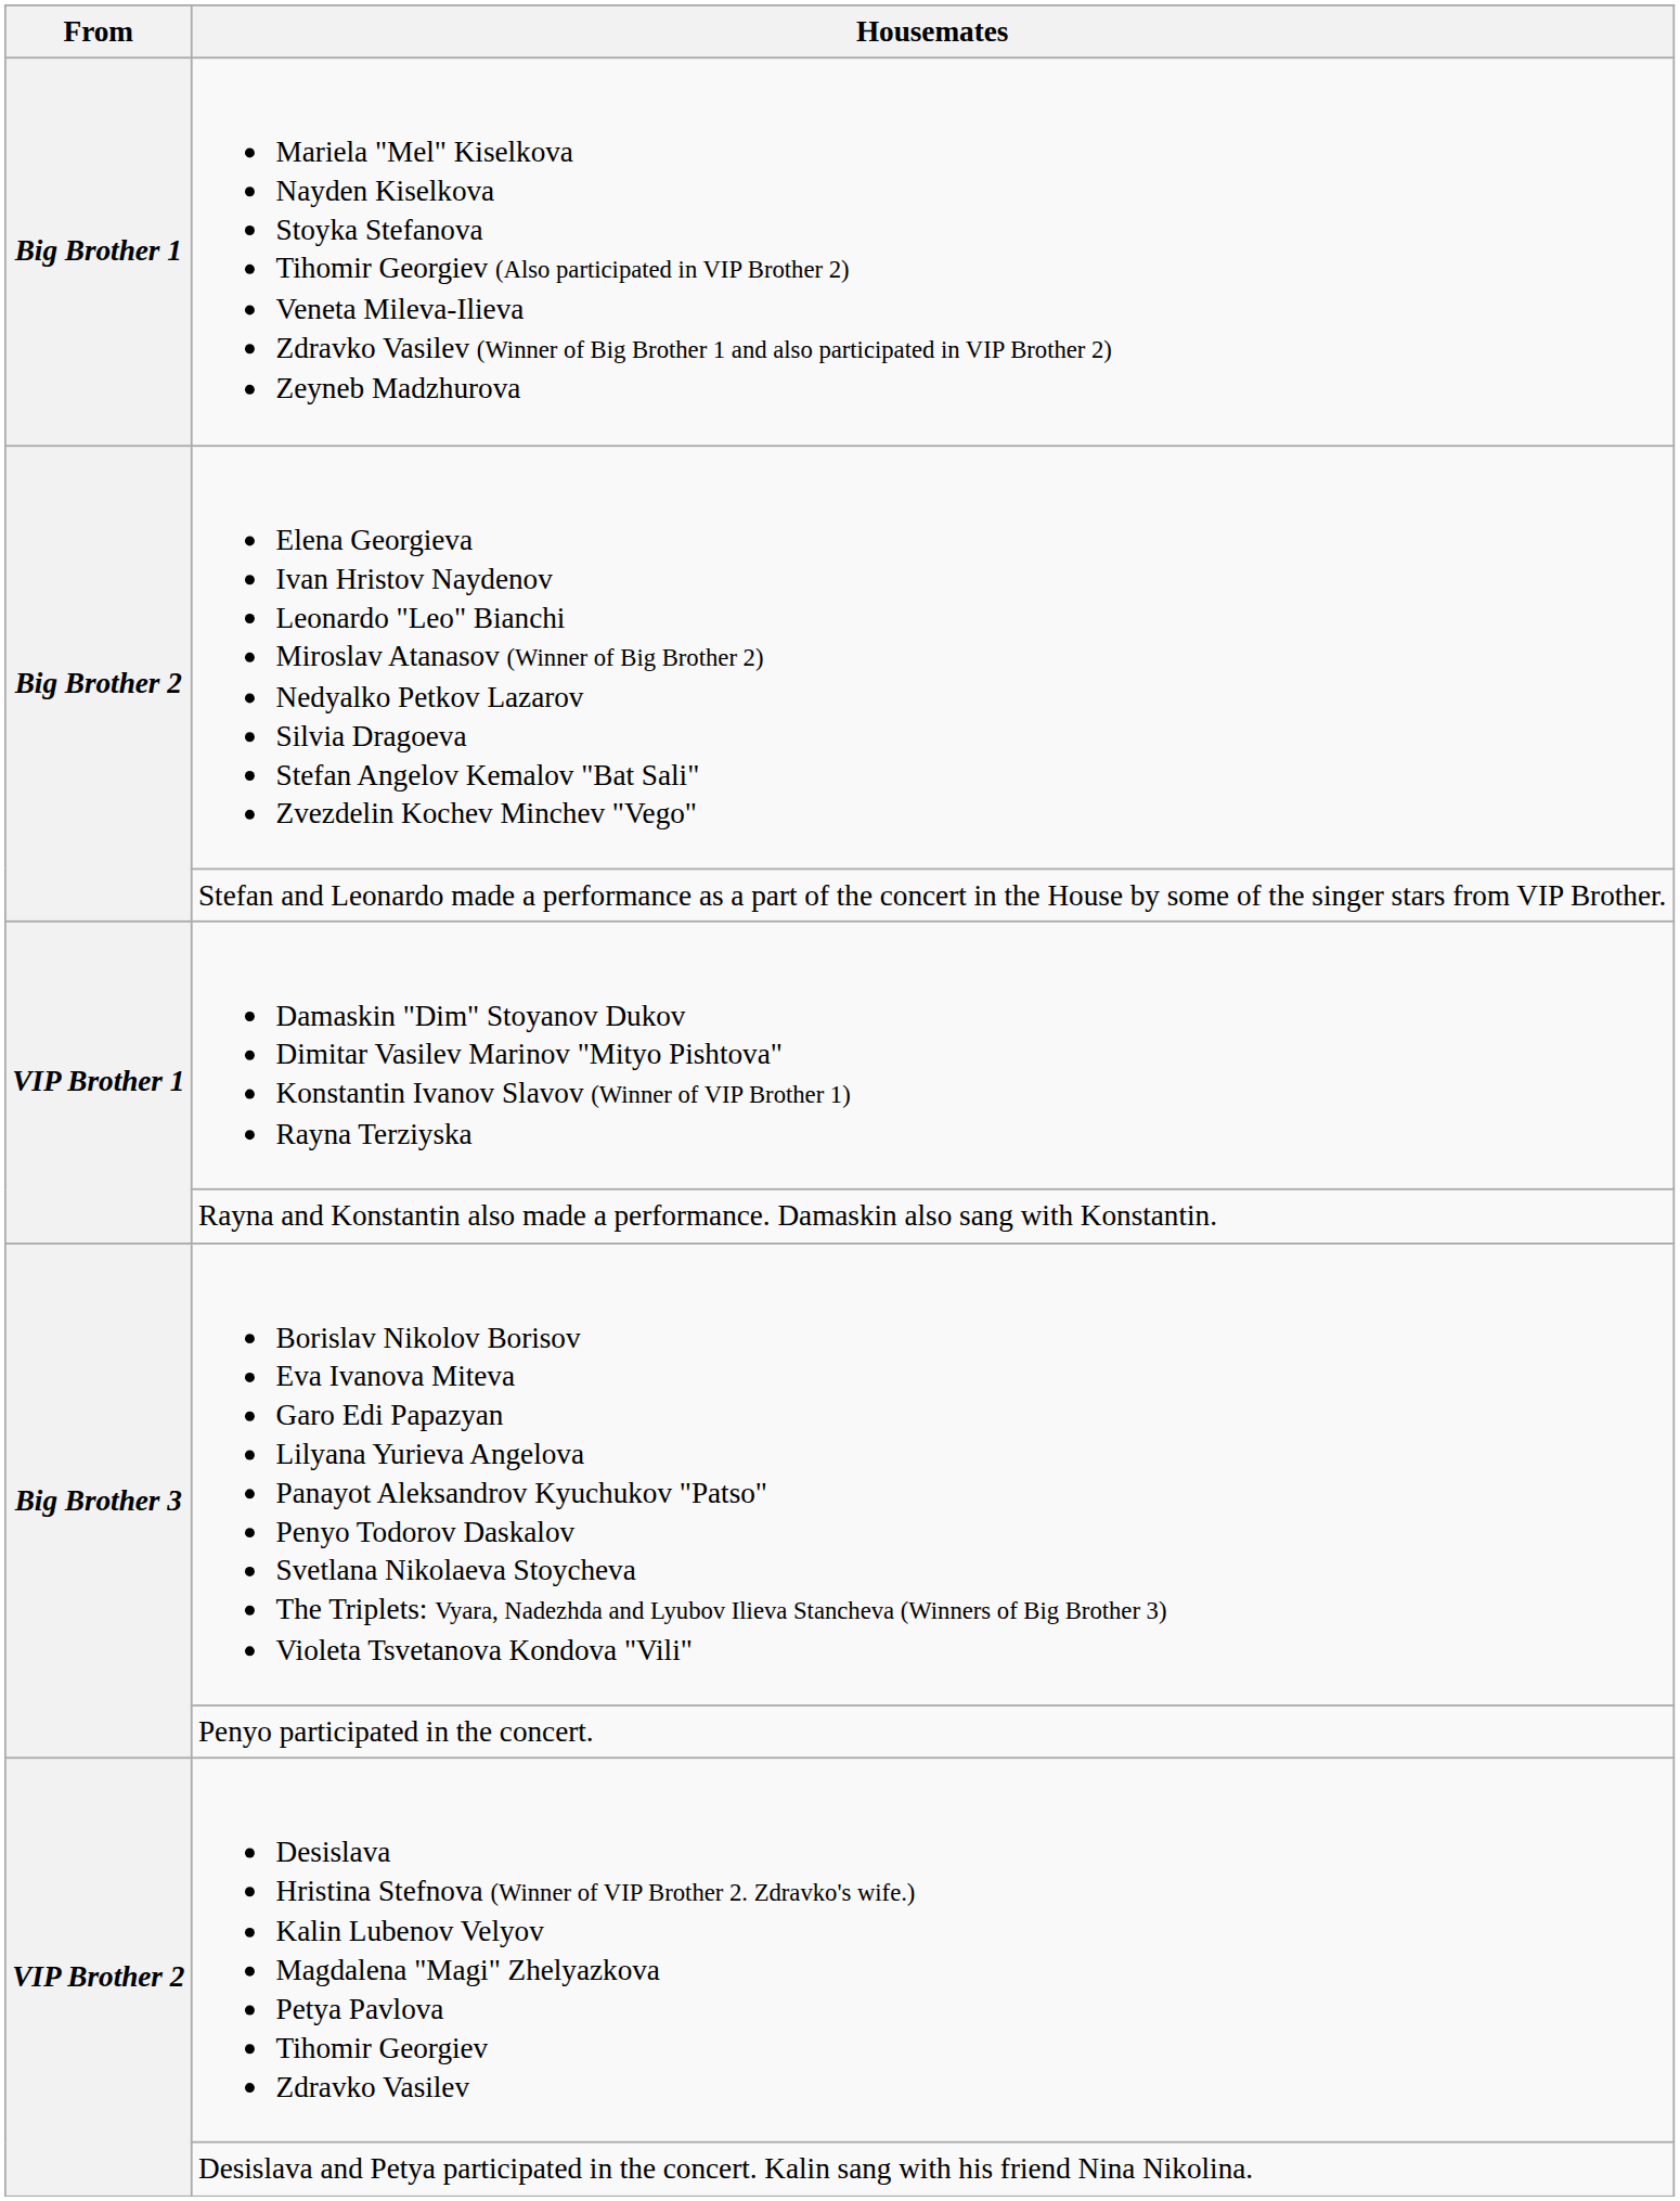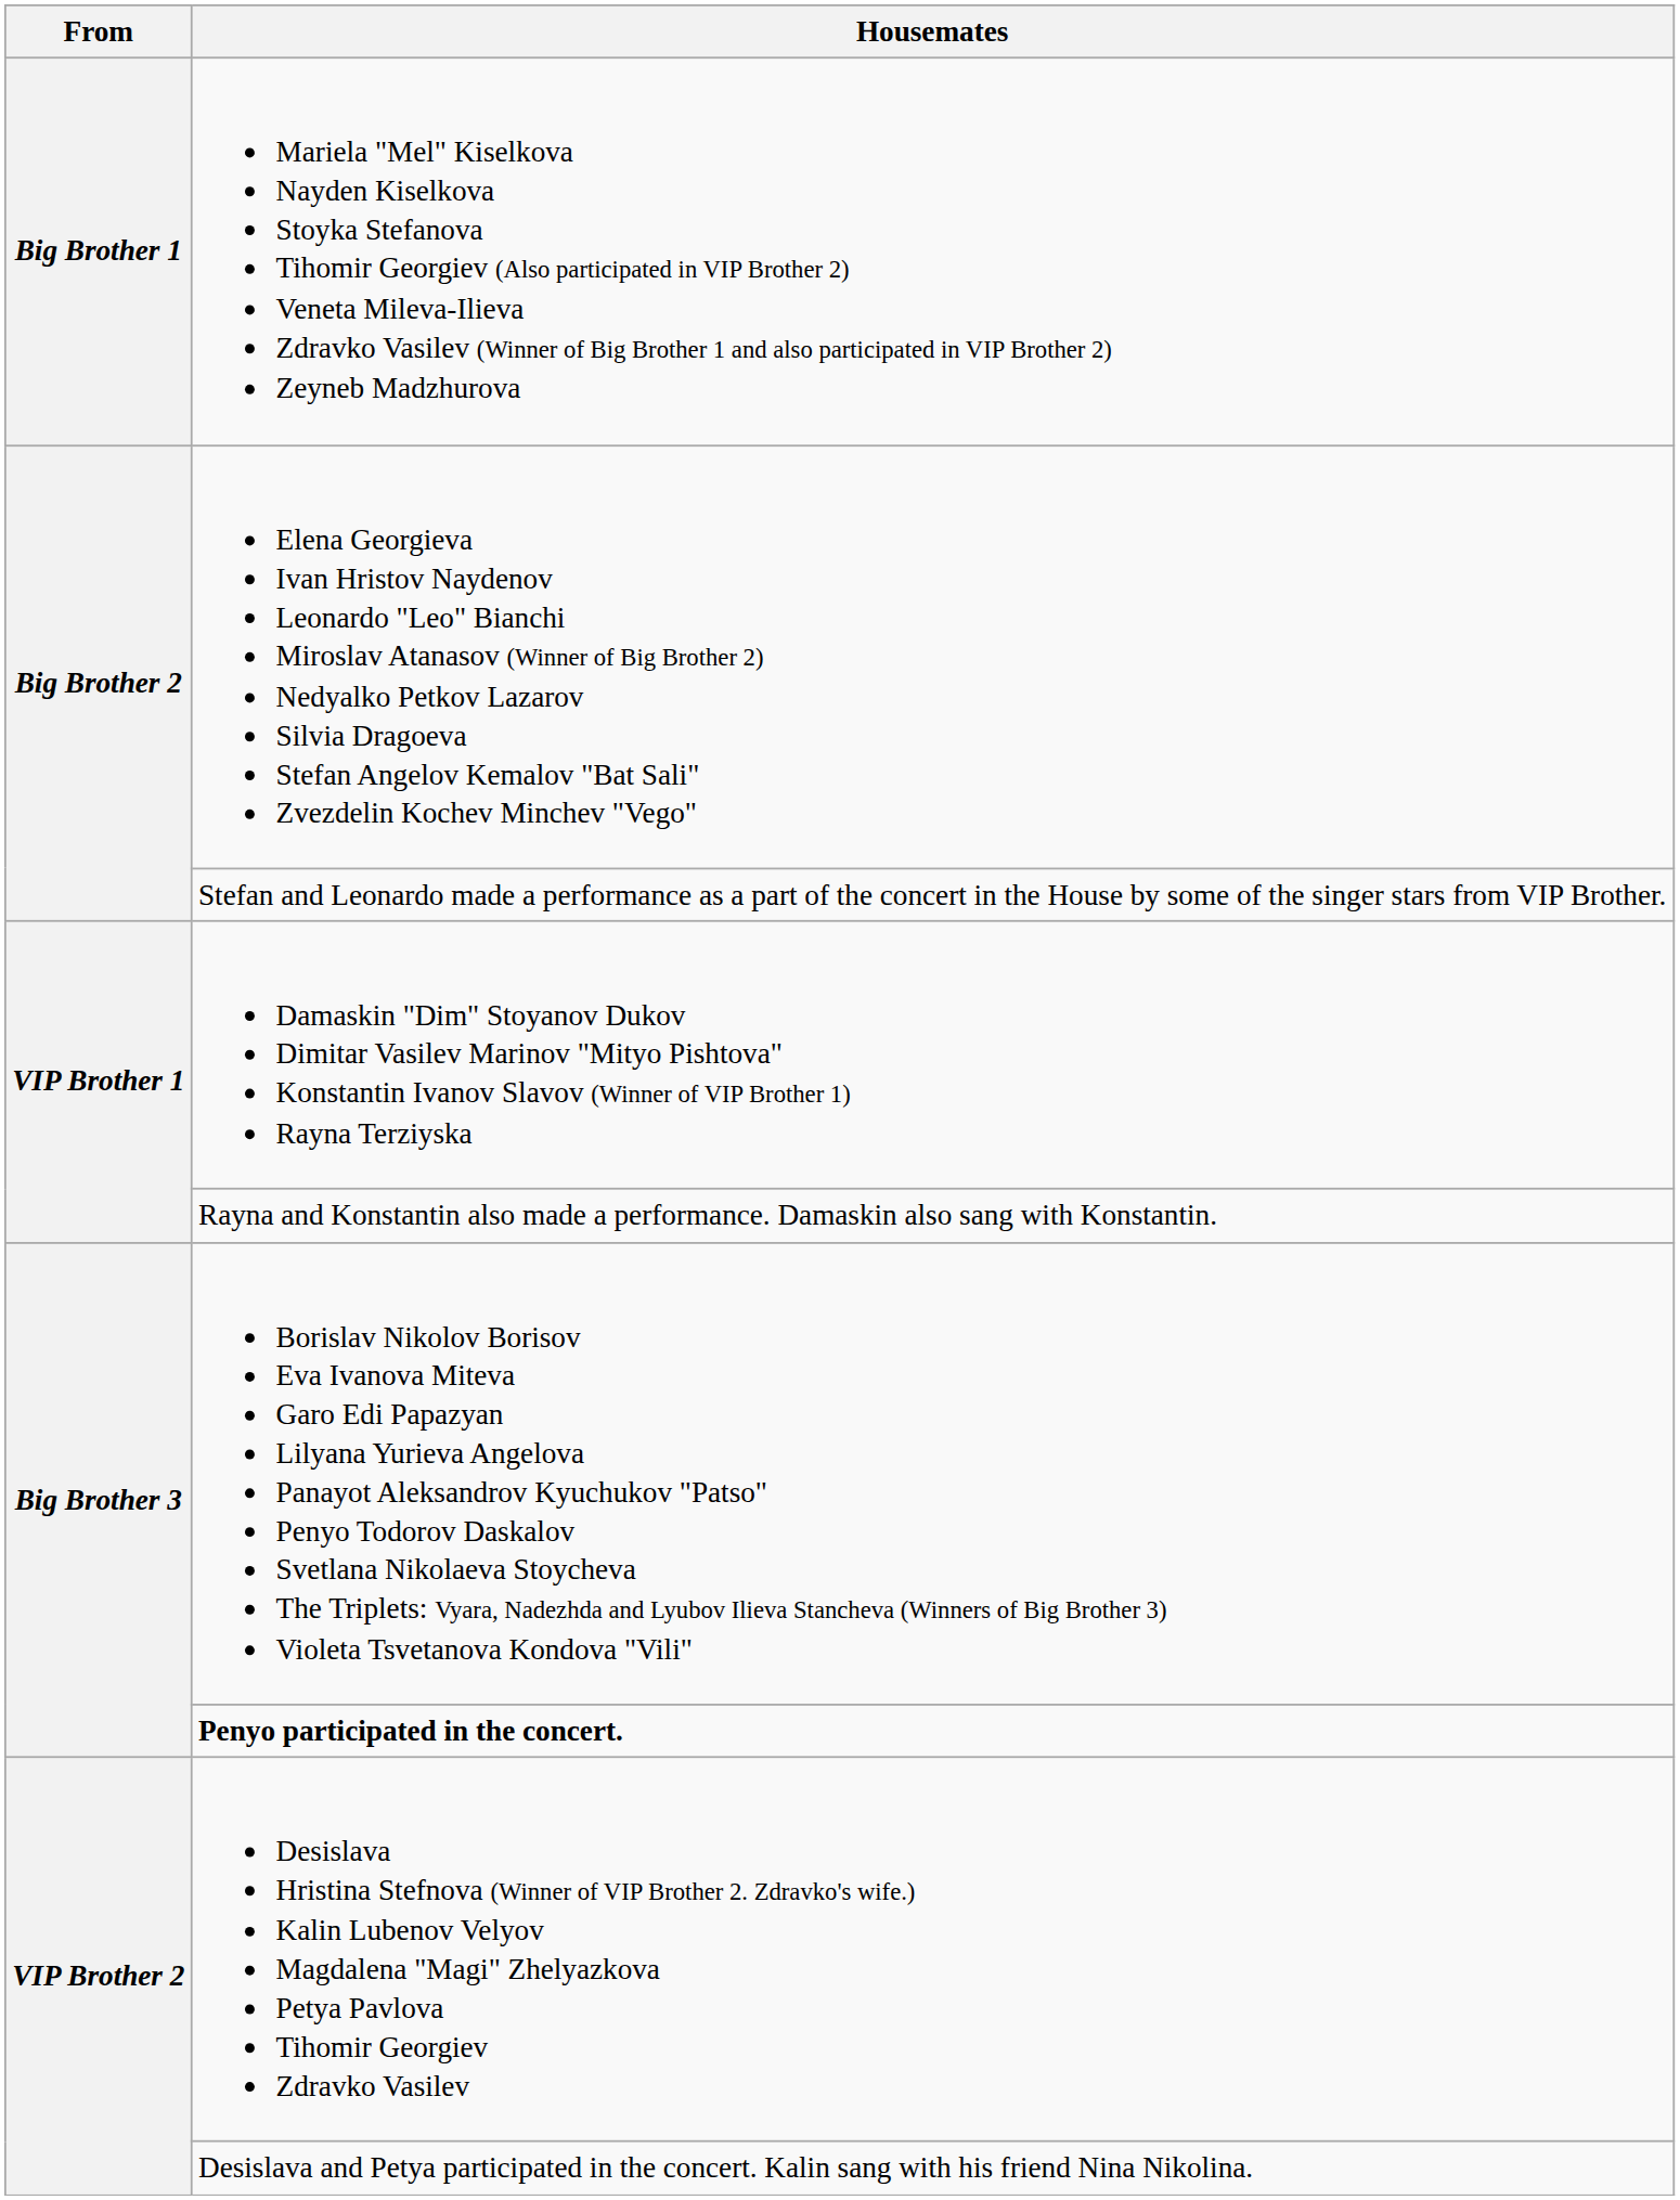Penyo participated in the concert. | Housemates: normal -> bold
